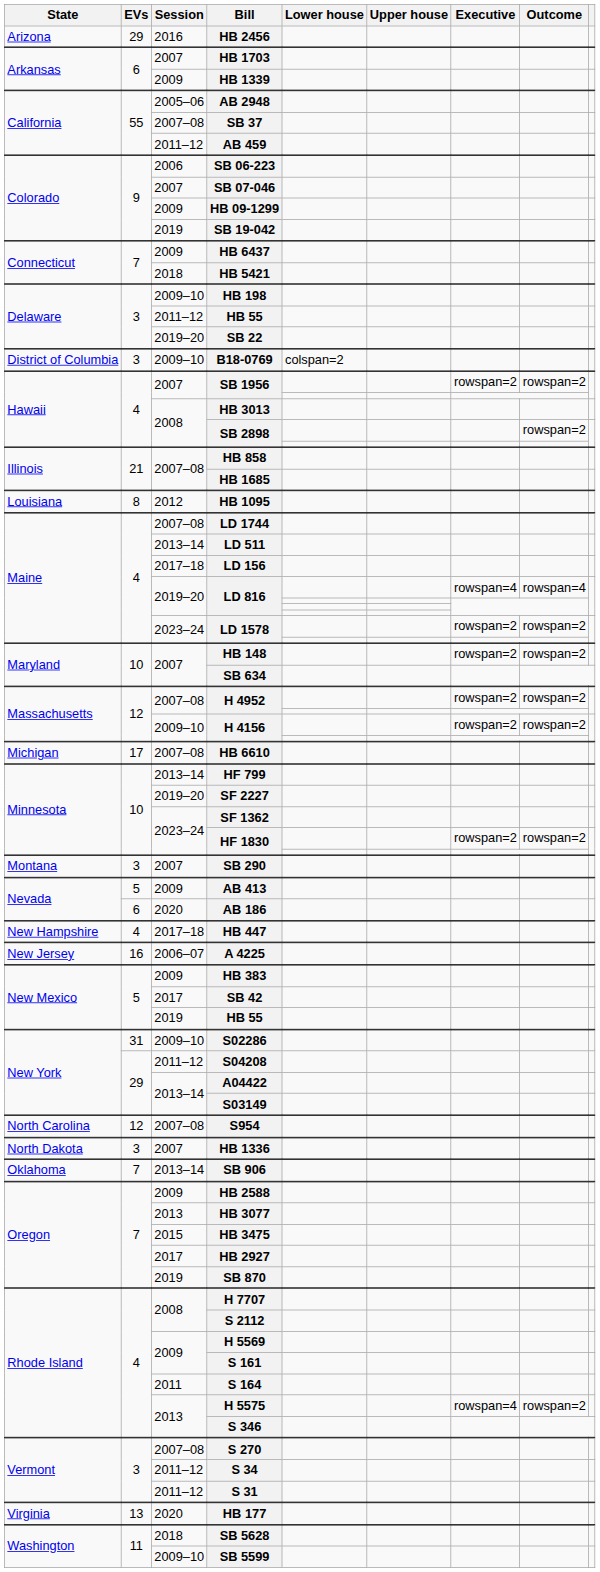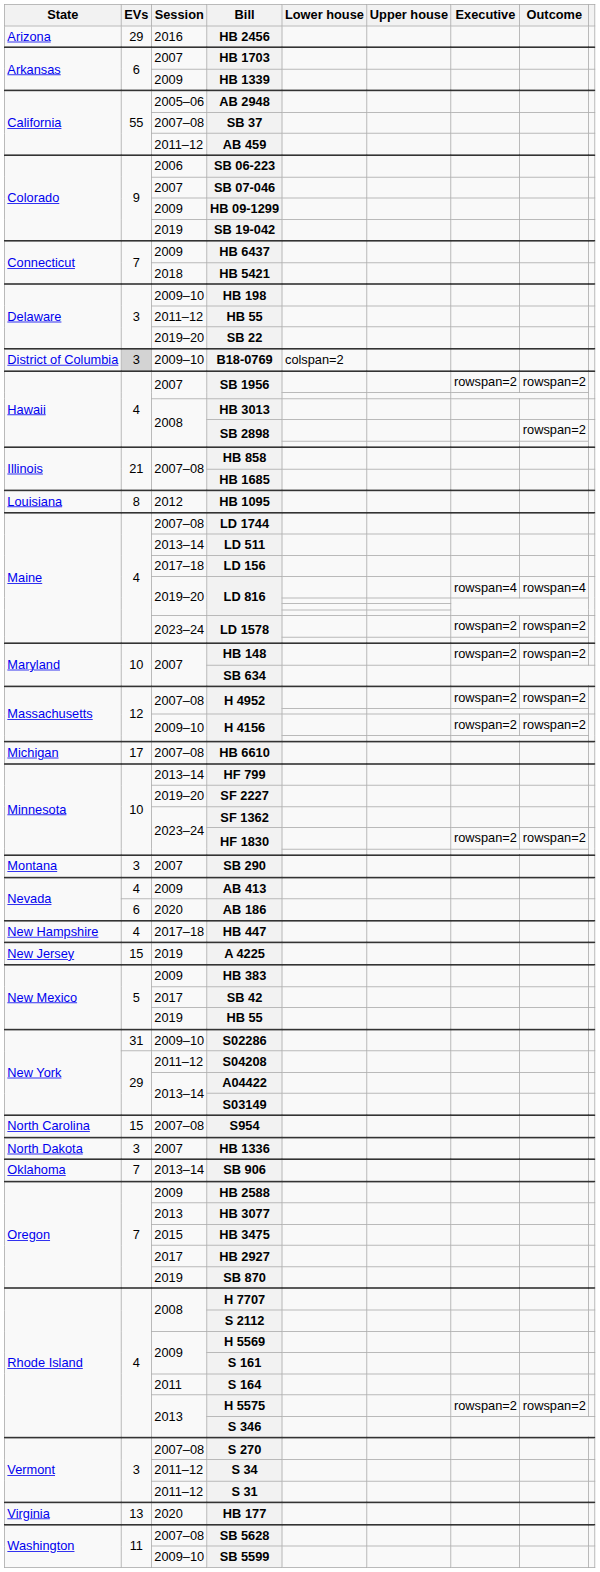B18-0769 | EVs: no background -> lightgrey background
AB 413 | EVs: 5 -> 4
A 4225 | EVs: 16 -> 15
A 4225 | Session: 2006–07 -> 2019
S954 | EVs: 12 -> 15
H 5575 | Executive: rowspan=4 -> rowspan=2
SB 5628 | Session: 2018 -> 2007–08
